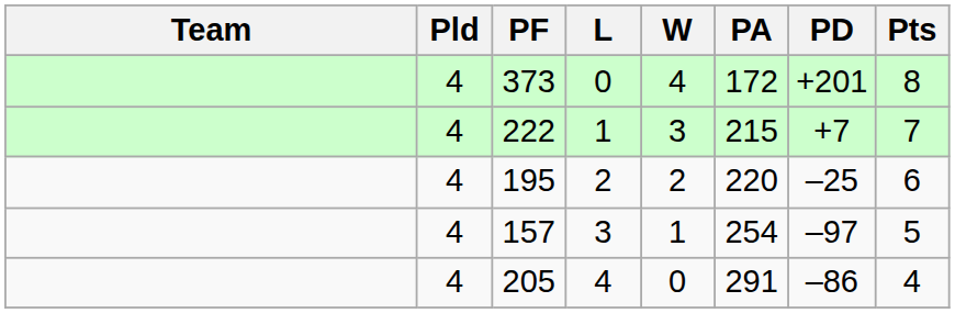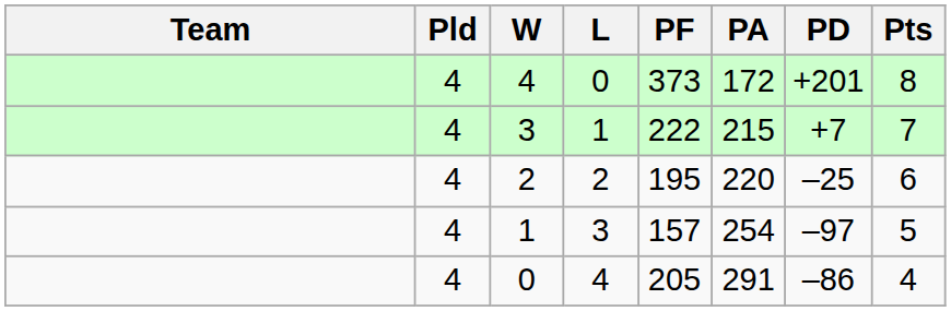columns swapped: W <-> PF
